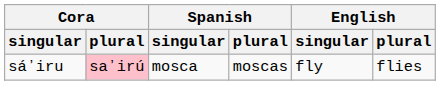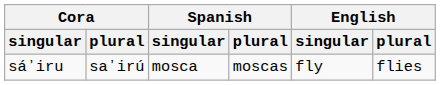sáʼiru | Cora / plural: pink background -> no background
